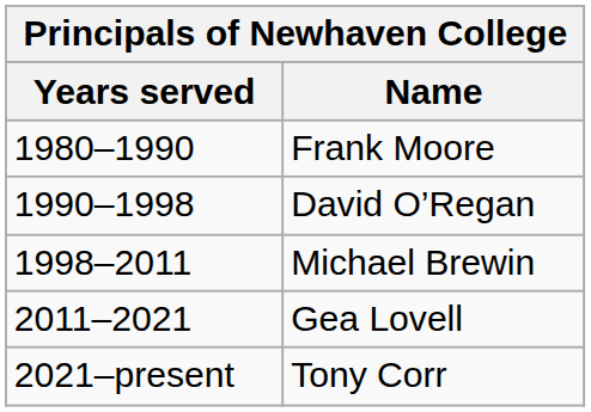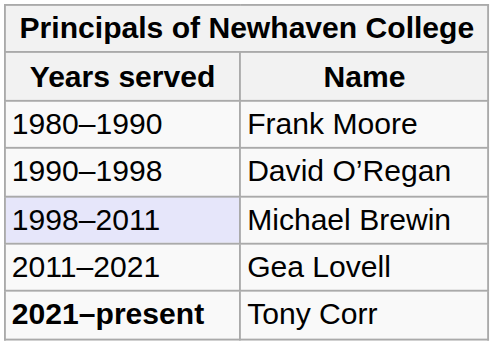Michael Brewin | Years served: no background -> lavender background
Tony Corr | Years served: normal -> bold
